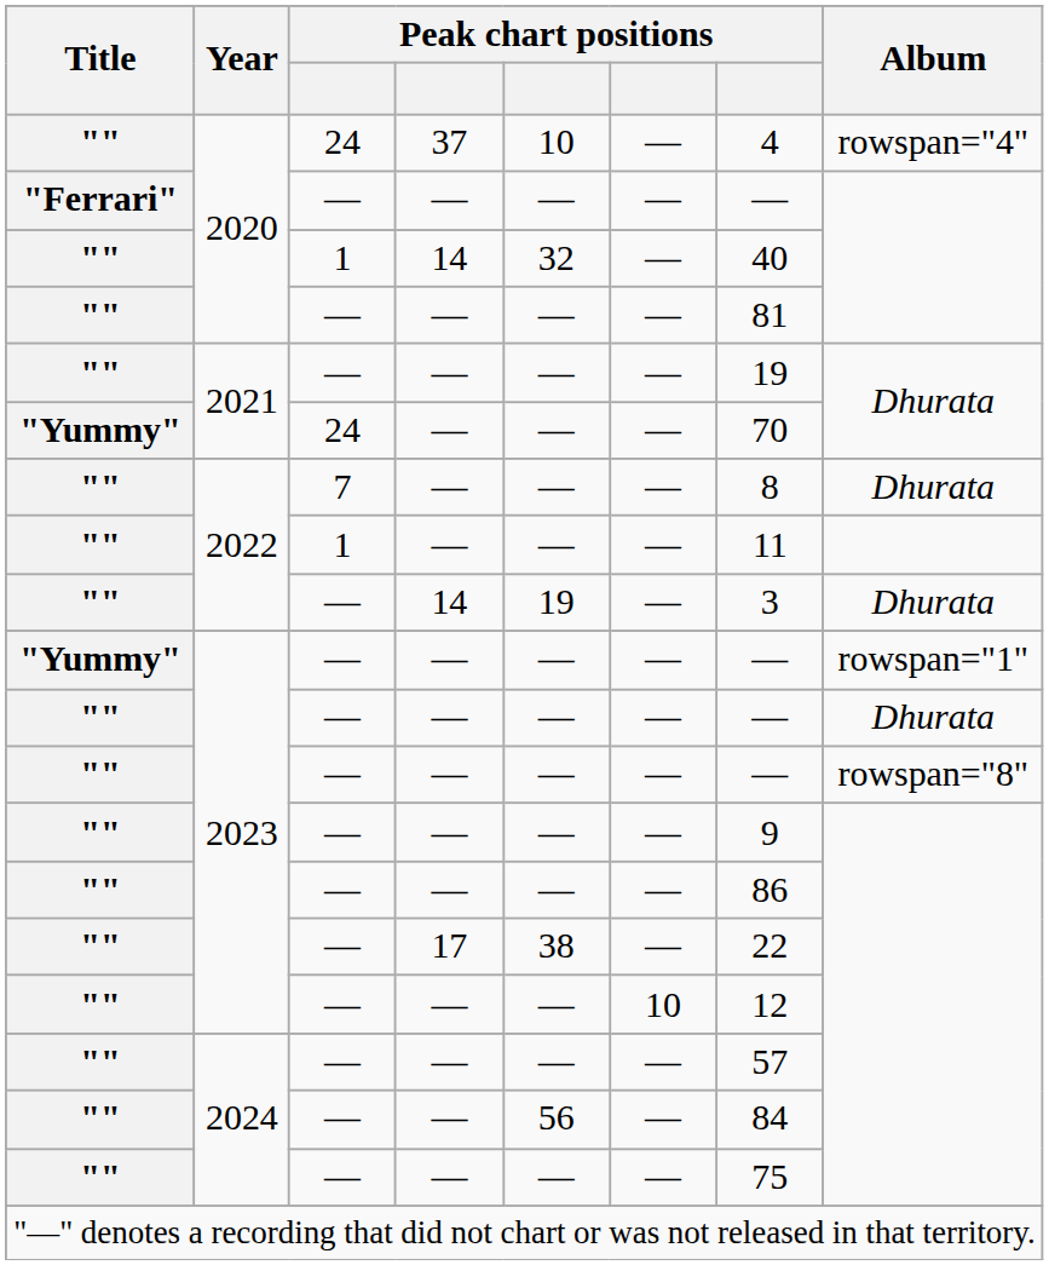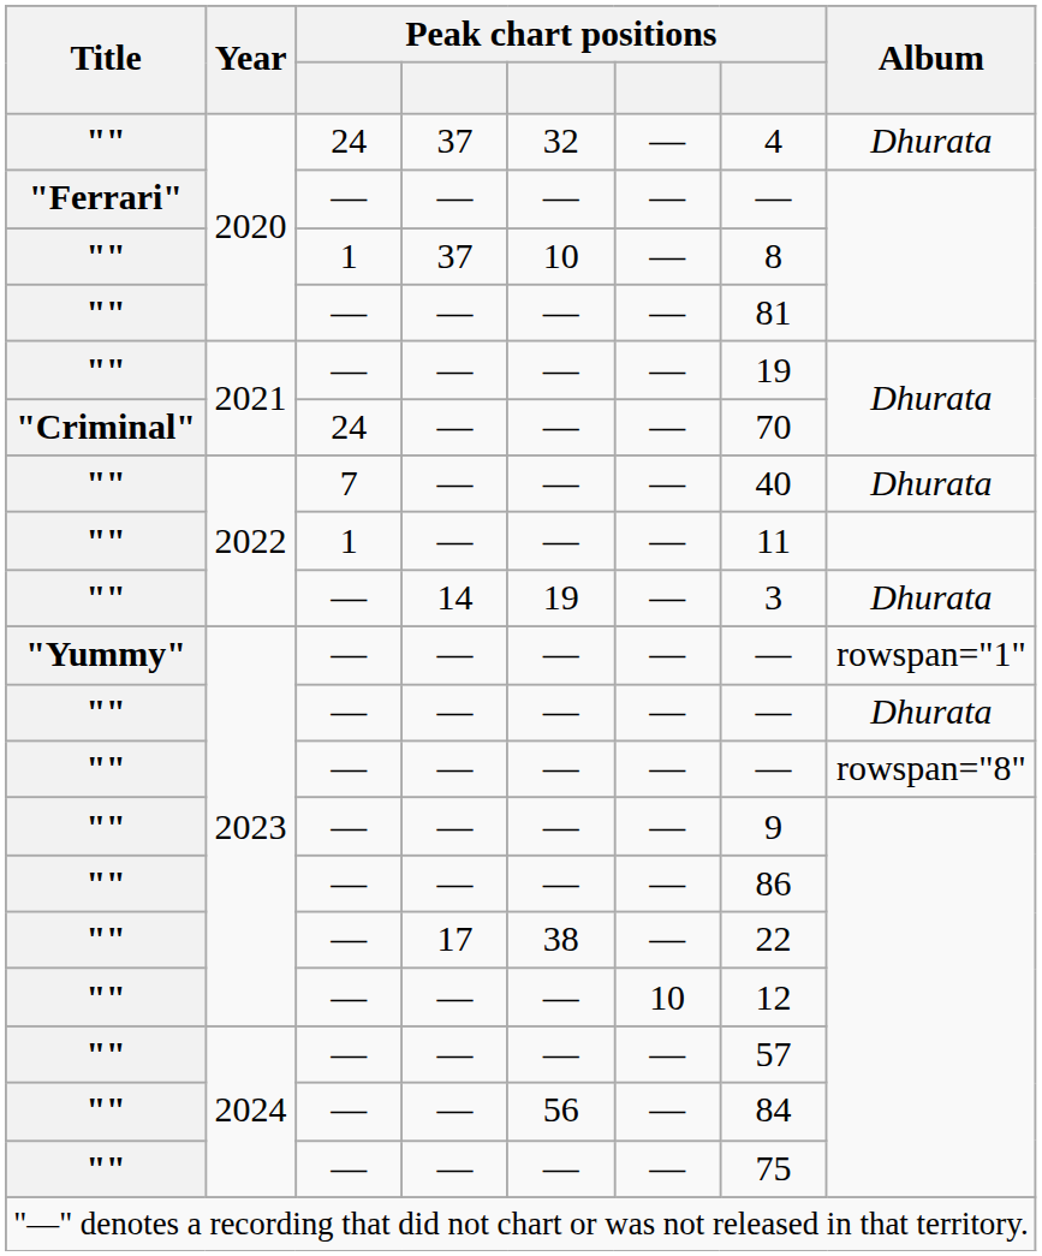2020 / 24 | column 5: 10 -> 32
2020 / 24 | Album: rowspan="4" -> Dhurata
2020 / 1 | column 4: 14 -> 37
2020 / 1 | column 5: 32 -> 10
2020 / 1 | column 7: 40 -> 8
2021 / 24 | Title: "Yummy" -> "Criminal"
2022 / 7 | column 7: 8 -> 40
